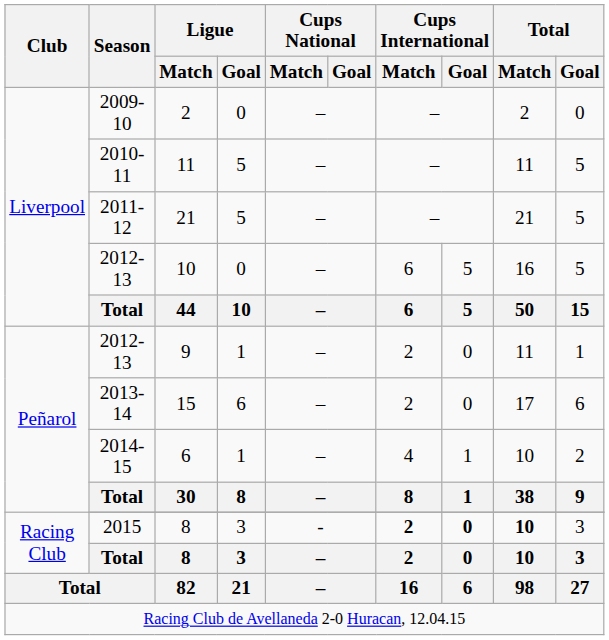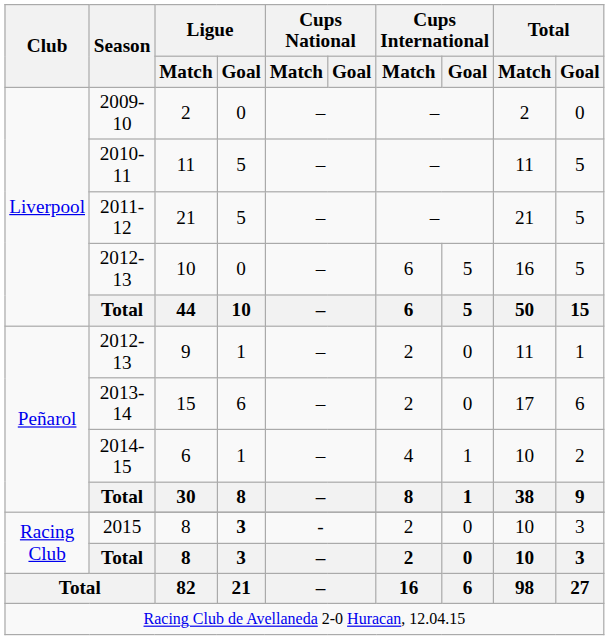2015 / 8 | Ligue / Goal: normal -> bold
2015 / 8 | Cups International / Match: bold -> normal
2015 / 8 | Cups International / Goal: bold -> normal
2015 / 8 | Total / Match: bold -> normal
